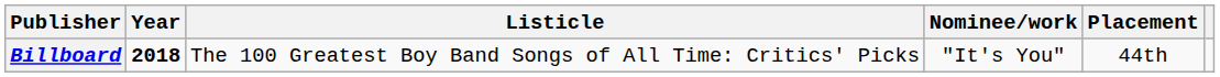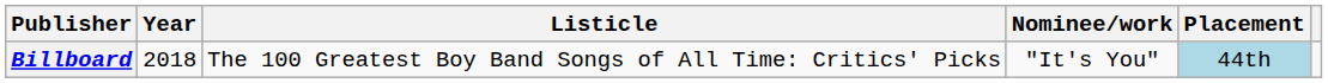row 2 | Year: bold -> normal
row 2 | Placement: no background -> lightblue background
